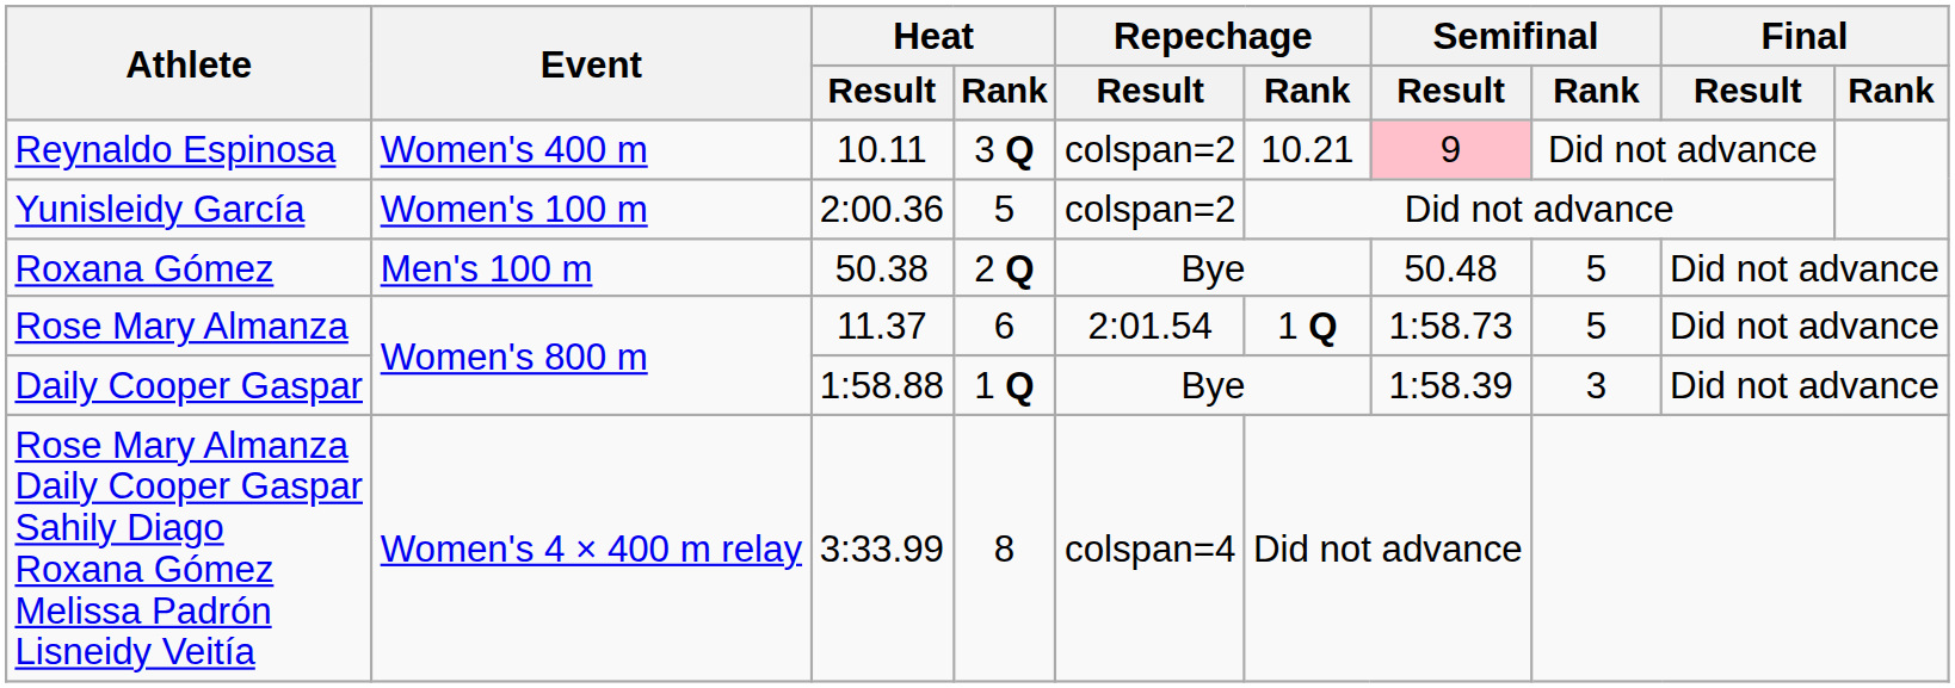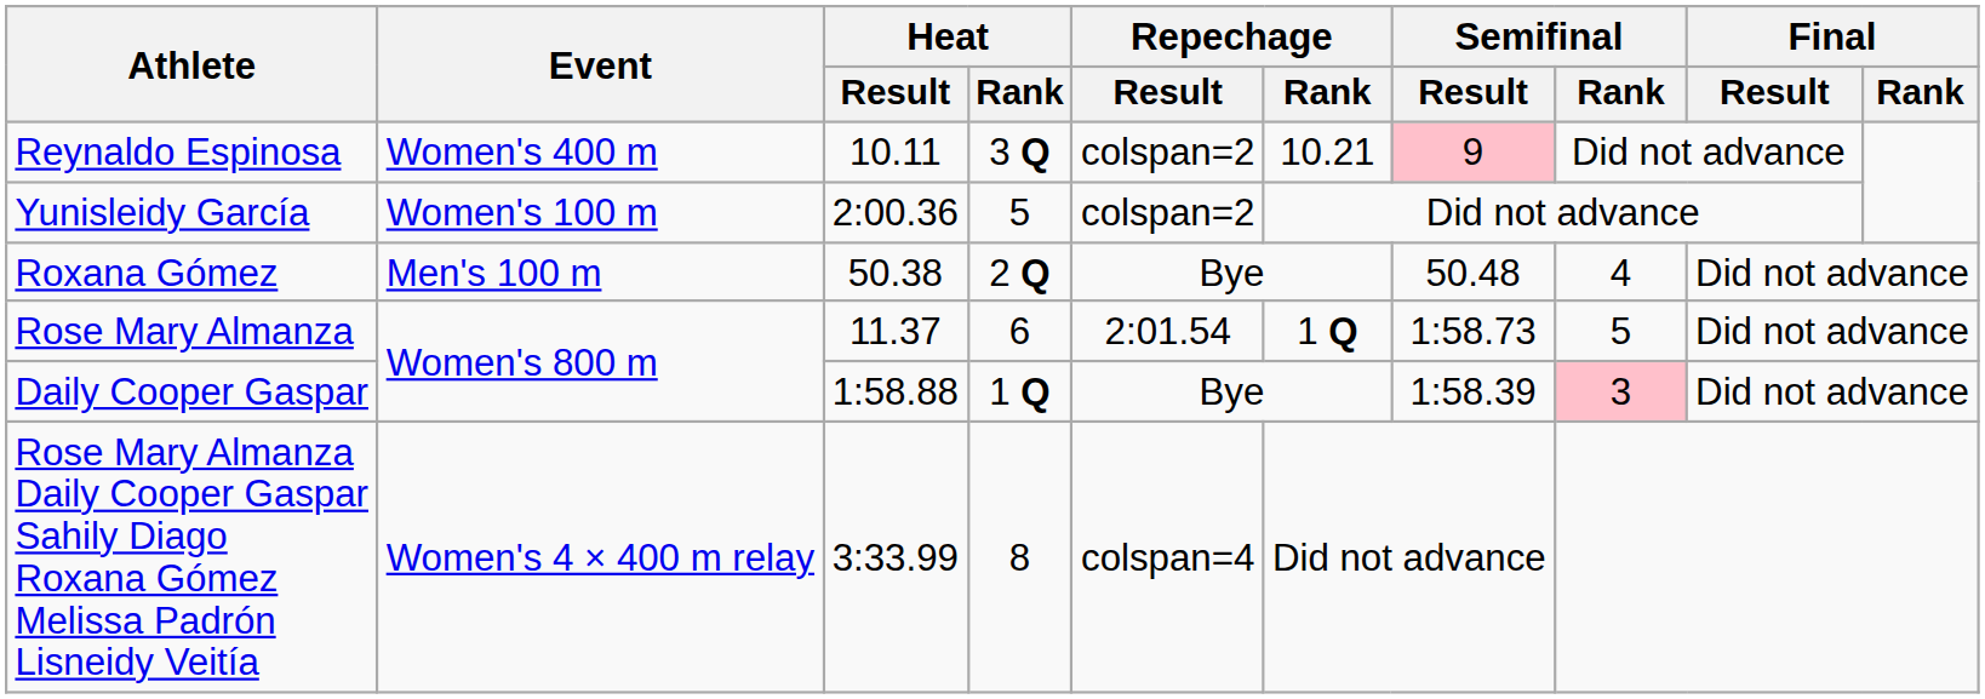Roxana Gómez | Semifinal / Rank: 5 -> 4
Daily Cooper Gaspar | Semifinal / Rank: no background -> pink background
